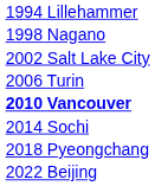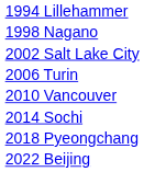2010 Vancouver | column 1: bold -> normal
